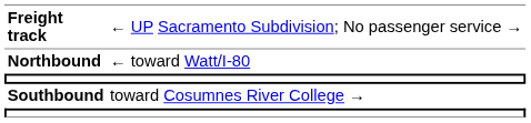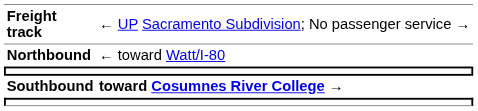row 3 | column 2: normal -> bold
